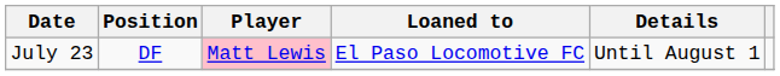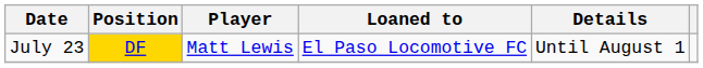July 23 | Position: no background -> gold background
July 23 | Player: pink background -> no background
